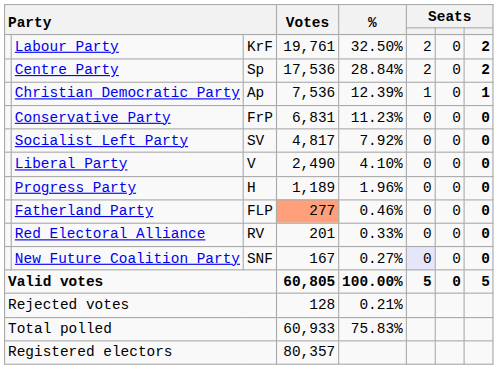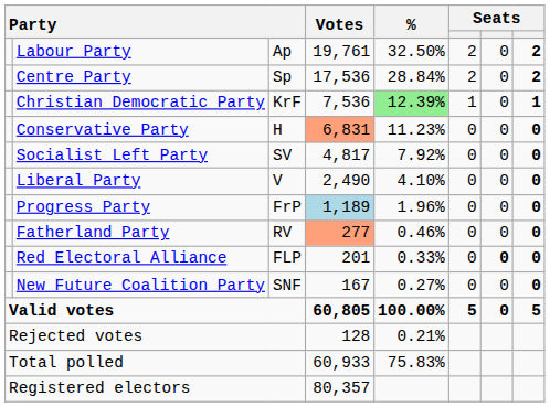Labour Party | column 3: KrF -> Ap
Christian Democratic Party | column 3: Ap -> KrF
Christian Democratic Party | %: no background -> lightgreen background
Conservative Party | column 3: FrP -> H
Conservative Party | Votes: no background -> lightsalmon background
Progress Party | column 3: H -> FrP
Progress Party | Votes: no background -> lightblue background
Fatherland Party | column 3: FLP -> RV
Red Electoral Alliance | column 3: RV -> FLP
Red Electoral Alliance | column 7: normal -> bold
New Future Coalition Party | column 6: lavender background -> no background
